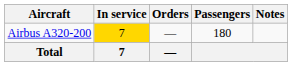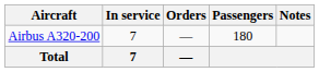Airbus A320-200 | In service: gold background -> no background
